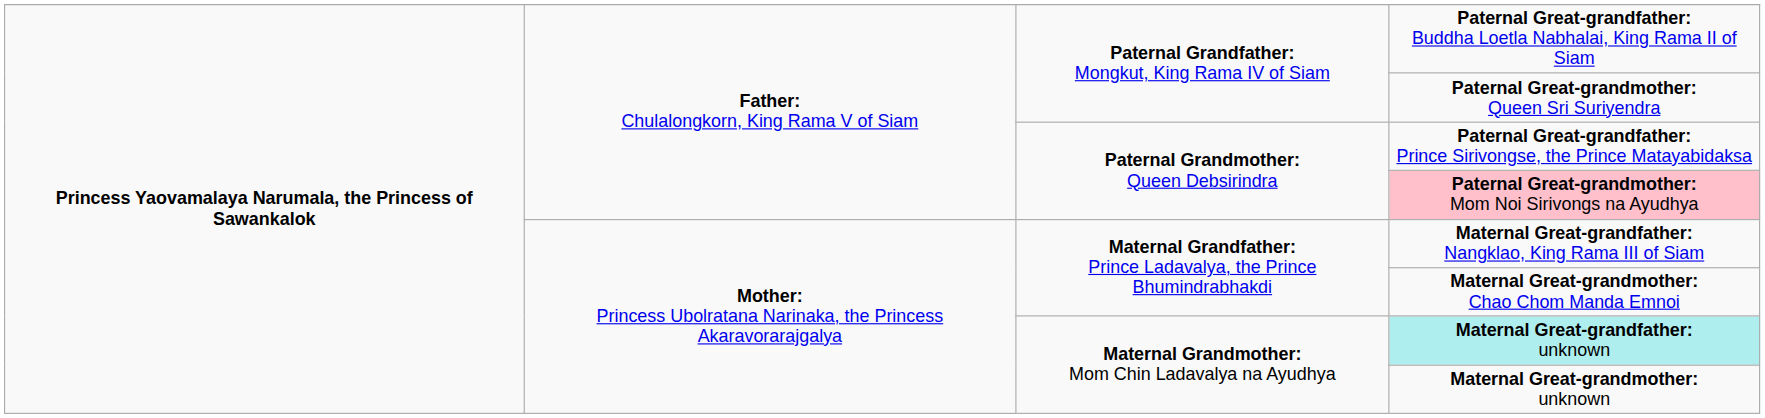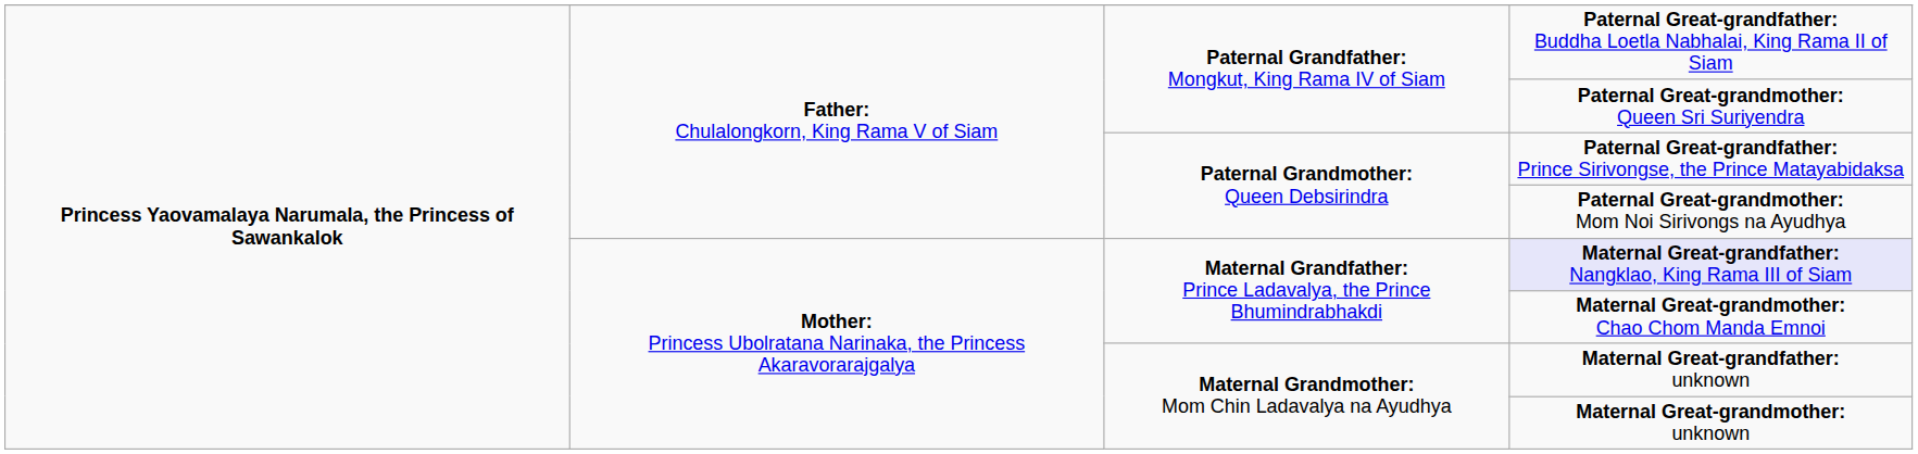Paternal Great-grandmother: Mom Noi Sirivongs na Ayudhya | column 4: pink background -> no background
Maternal Great-grandfather: Nangklao, King Rama III of Siam | column 4: no background -> lavender background
Maternal Great-grandfather: unknown | column 4: paleturquoise background -> no background
